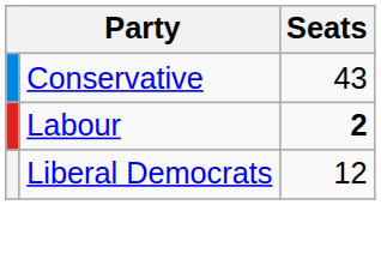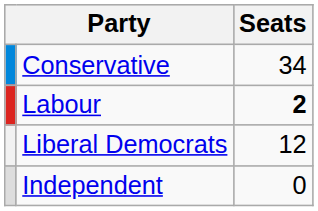Conservative | Seats: 43 -> 34
+ row: Independent | 0
